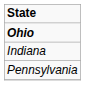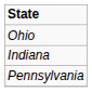row 2 | column 1: bold -> normal
